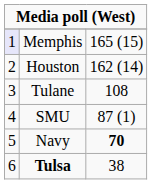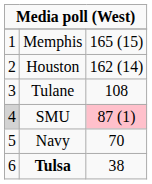Memphis | column 1: lavender background -> no background
SMU | column 1: no background -> lightgrey background
SMU | column 3: no background -> pink background
Navy | column 3: bold -> normal
